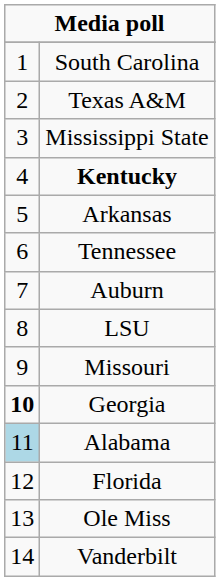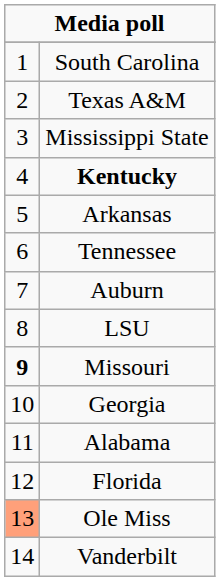Missouri | column 1: normal -> bold
Georgia | column 1: bold -> normal
Alabama | column 1: lightblue background -> no background
Ole Miss | column 1: no background -> lightsalmon background
